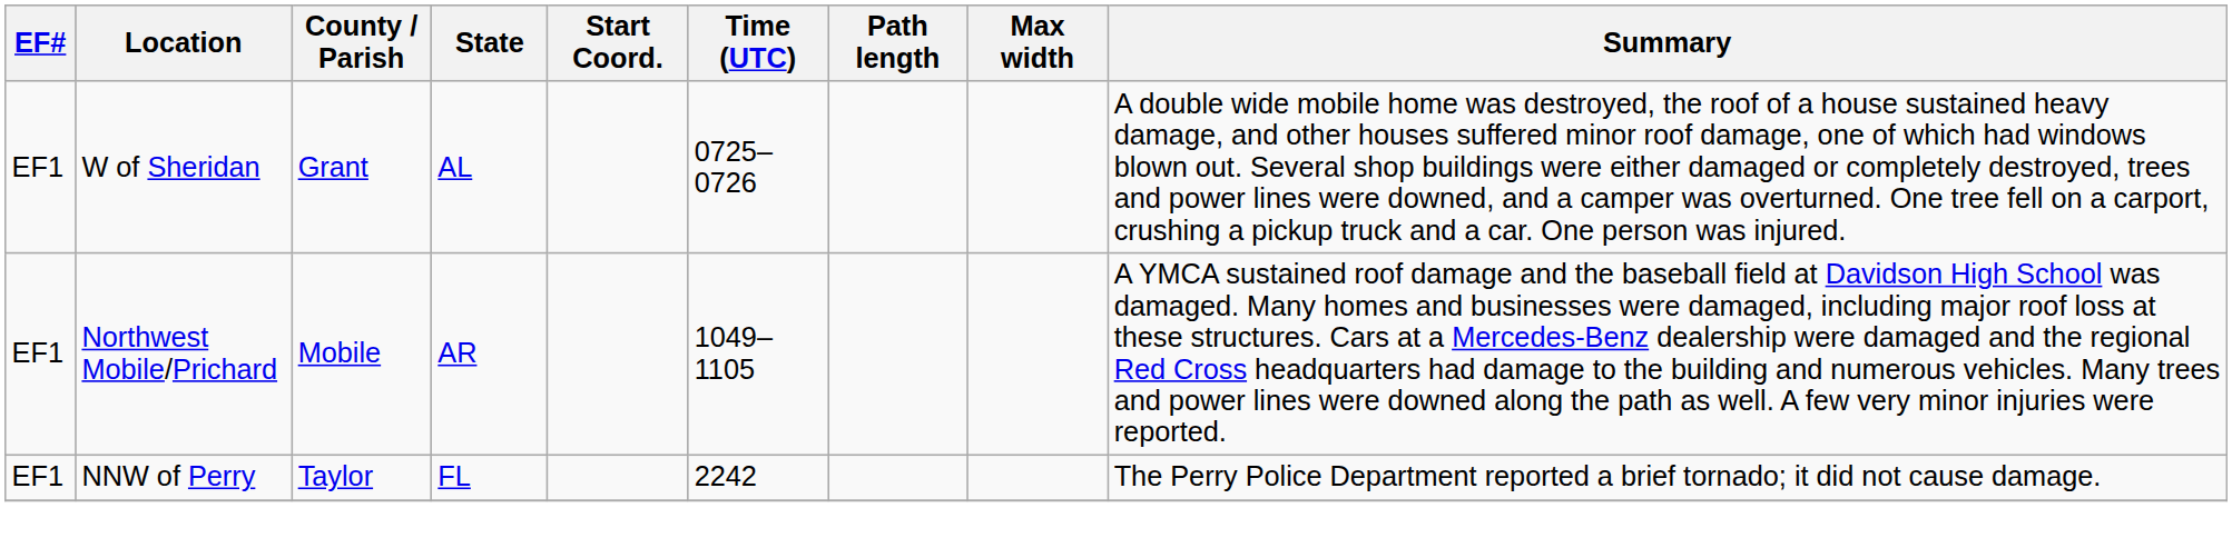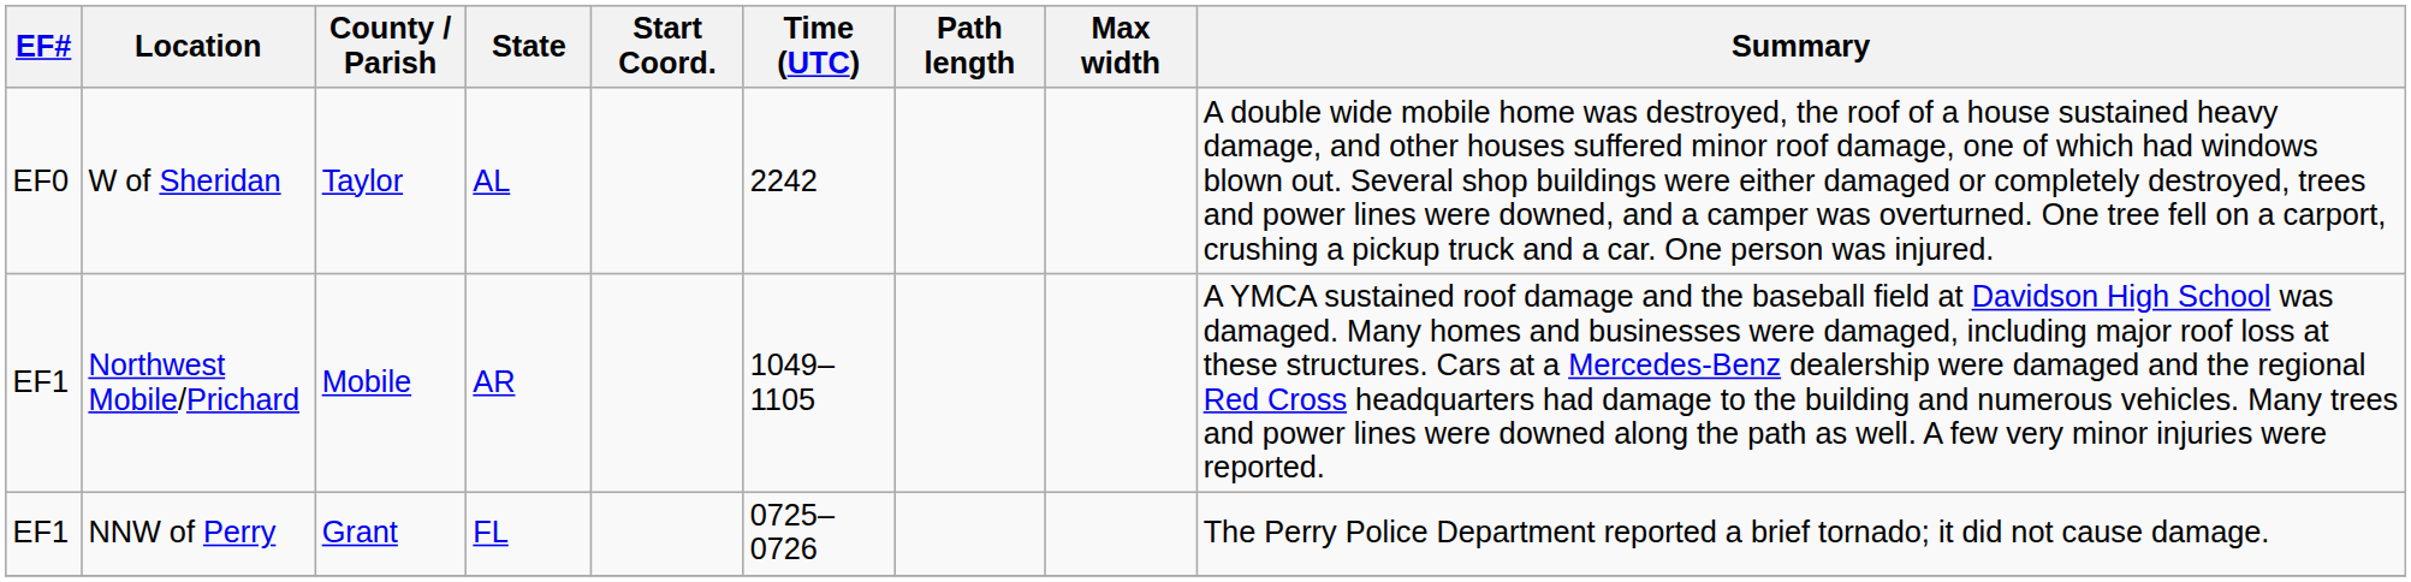W of Sheridan | EF#: EF1 -> EF0
W of Sheridan | County / Parish: Grant -> Taylor
W of Sheridan | Time (UTC): 0725–0726 -> 2242
NNW of Perry | County / Parish: Taylor -> Grant
NNW of Perry | Time (UTC): 2242 -> 0725–0726
